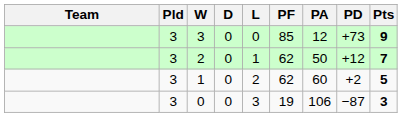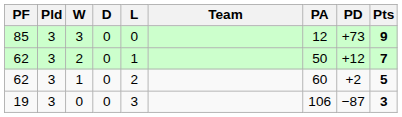columns swapped: Team <-> PF
